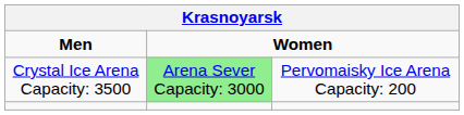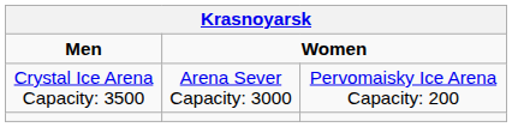Crystal Ice Arena Capacity: 3500 | column 2: lightgreen background -> no background
